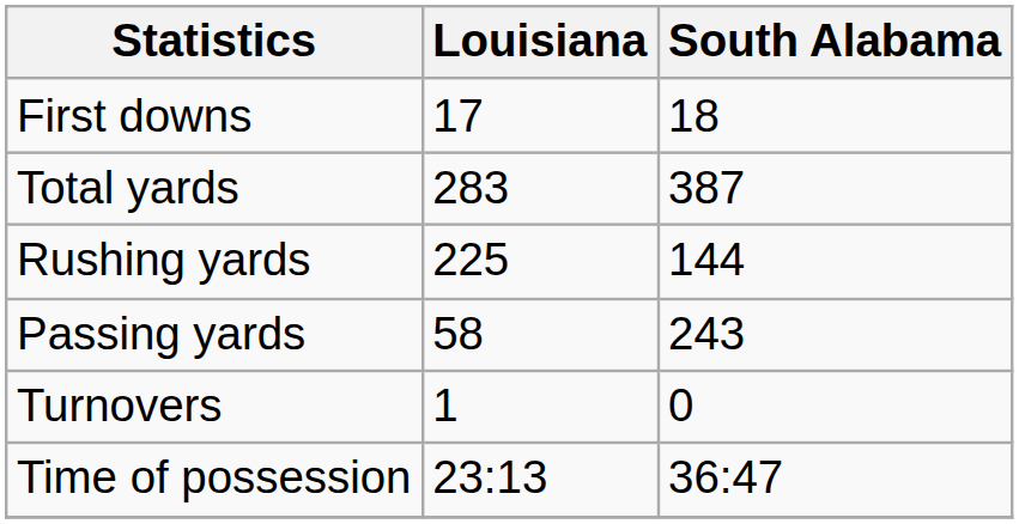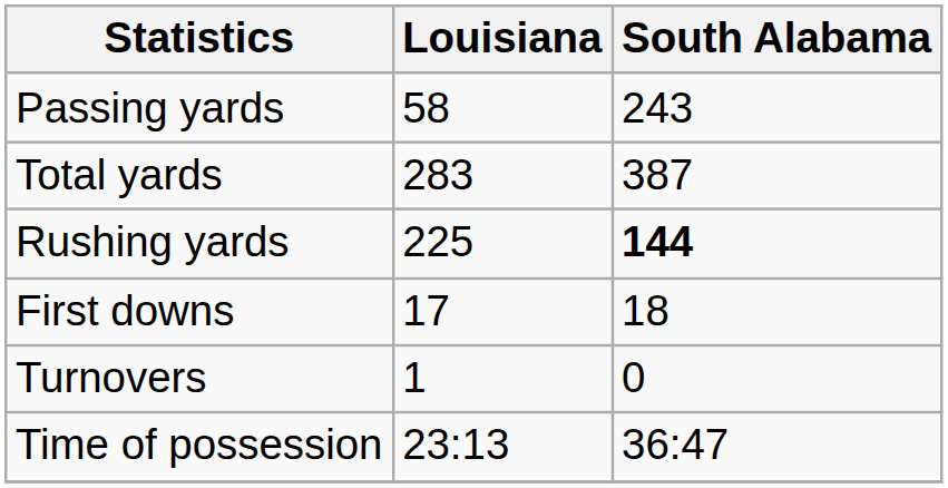rows swapped: First downs <-> Passing yards
Rushing yards | South Alabama: normal -> bold
